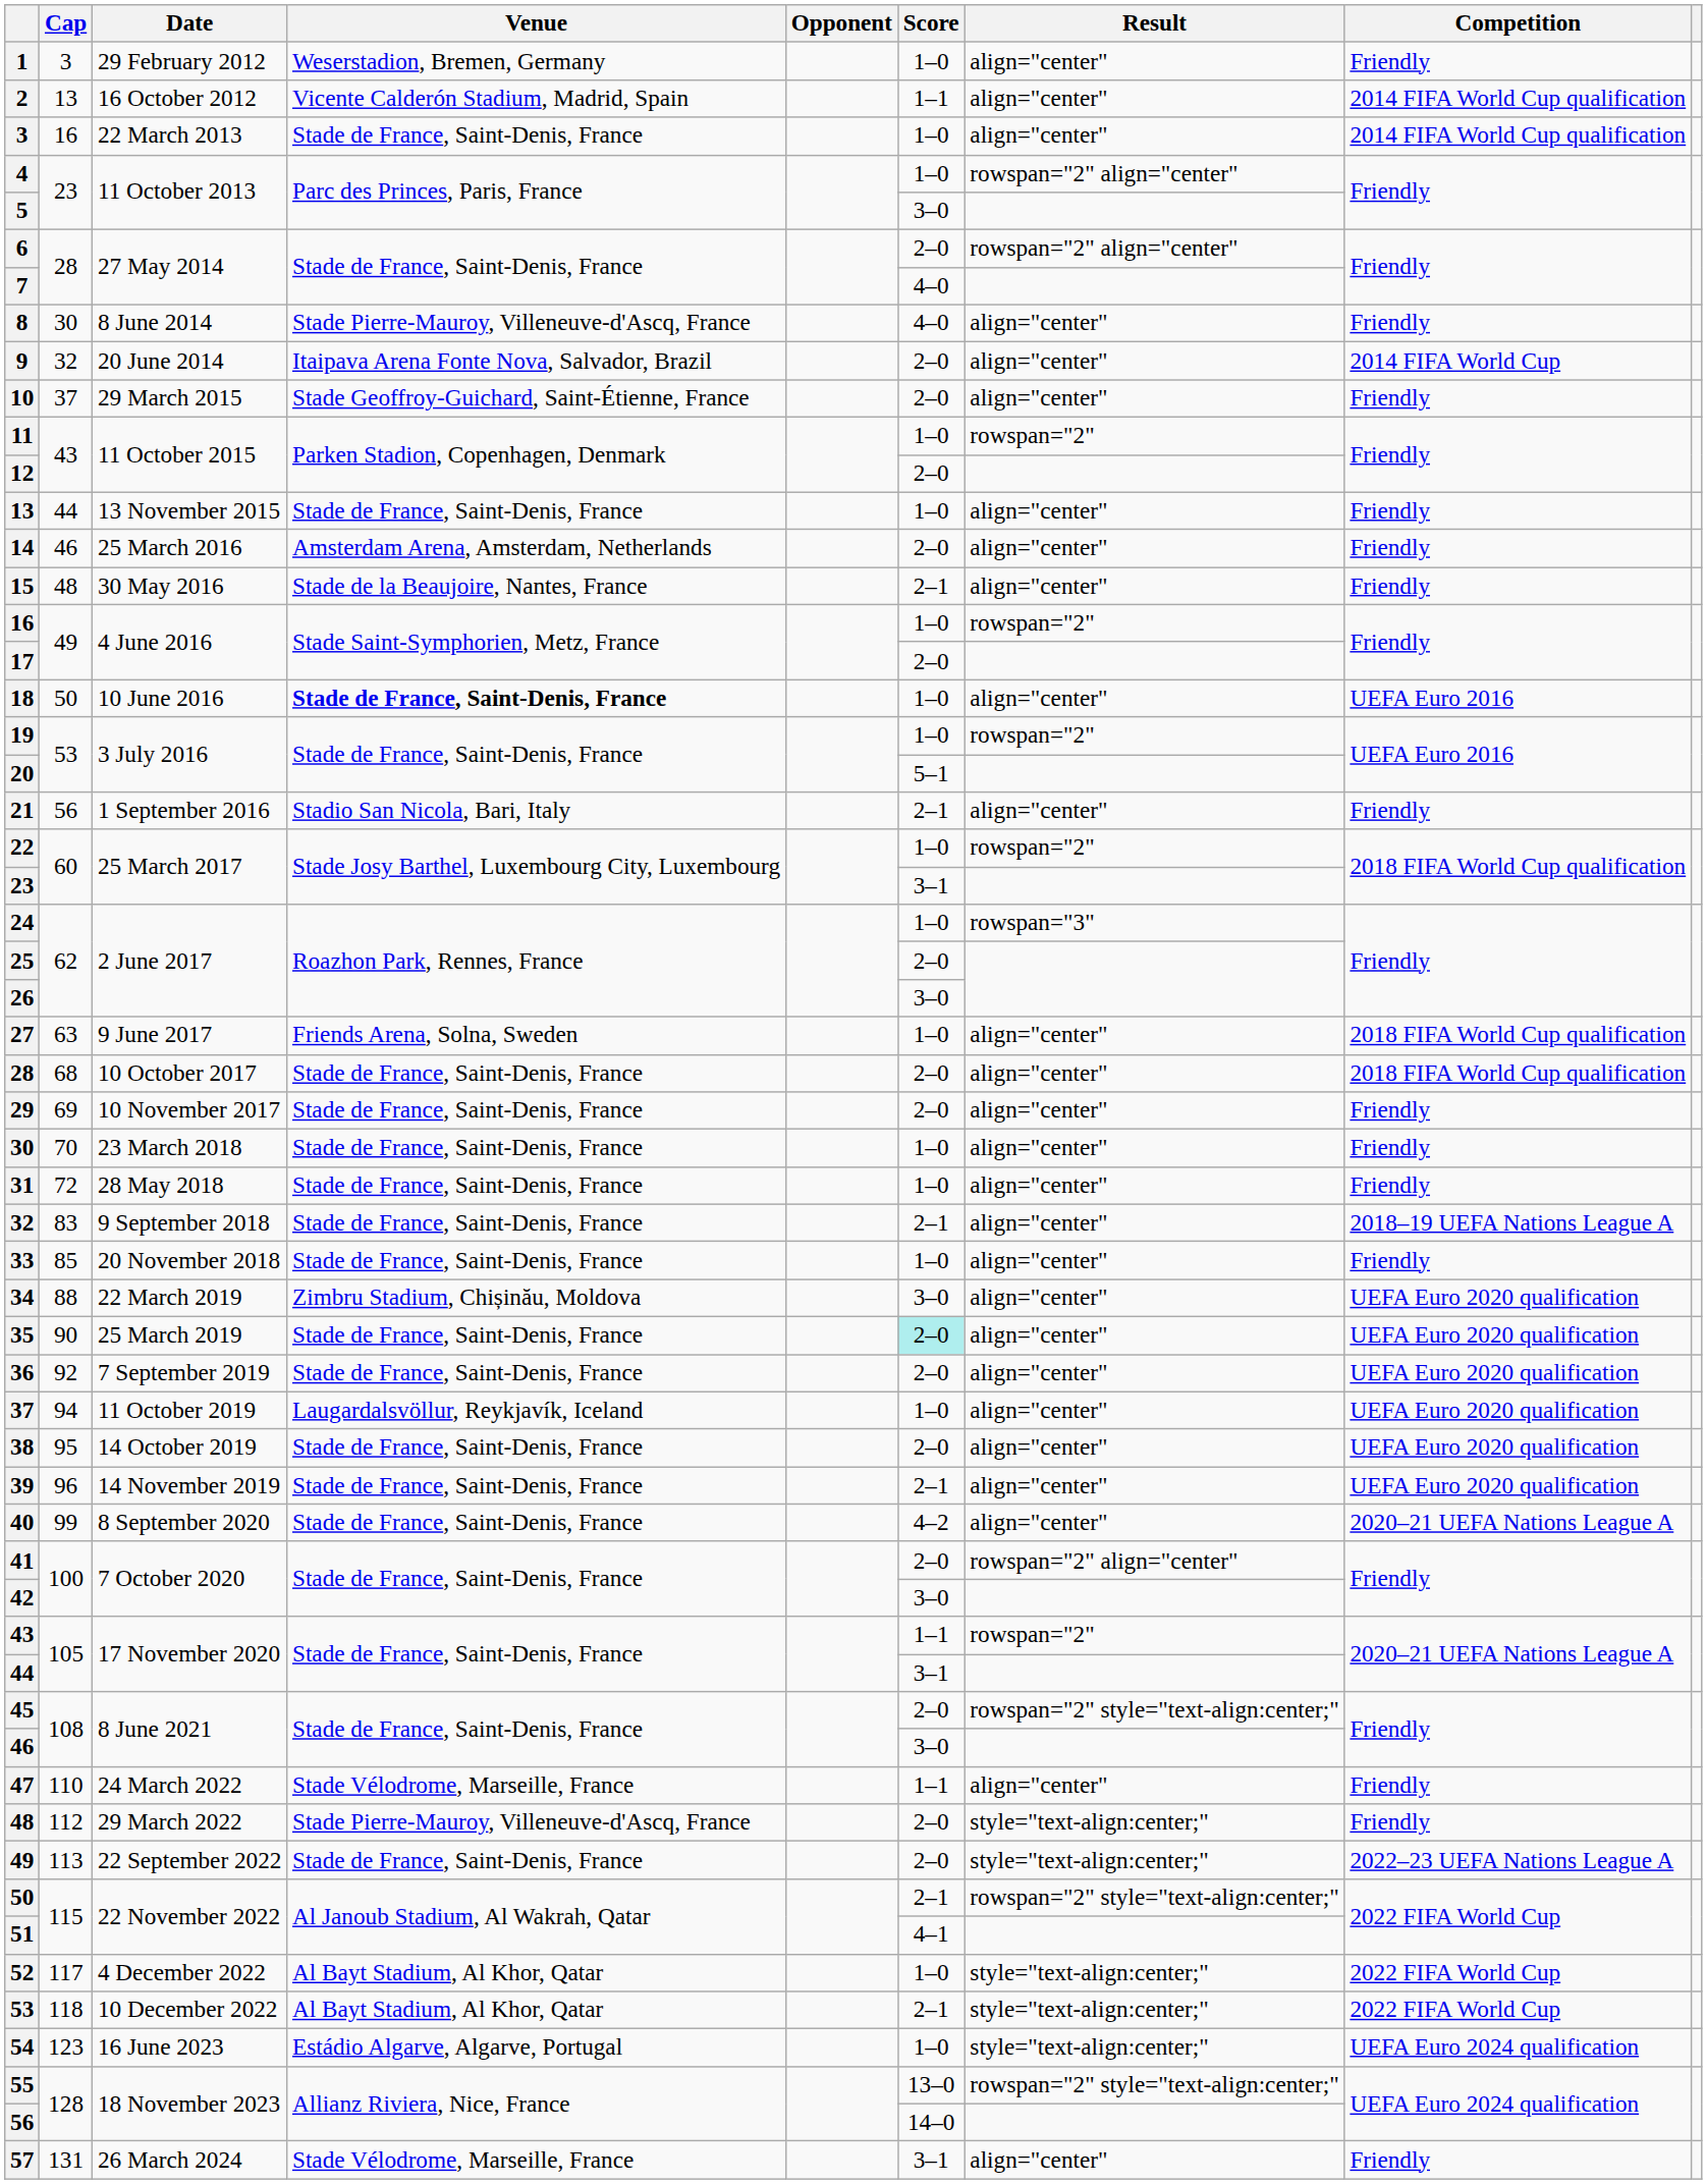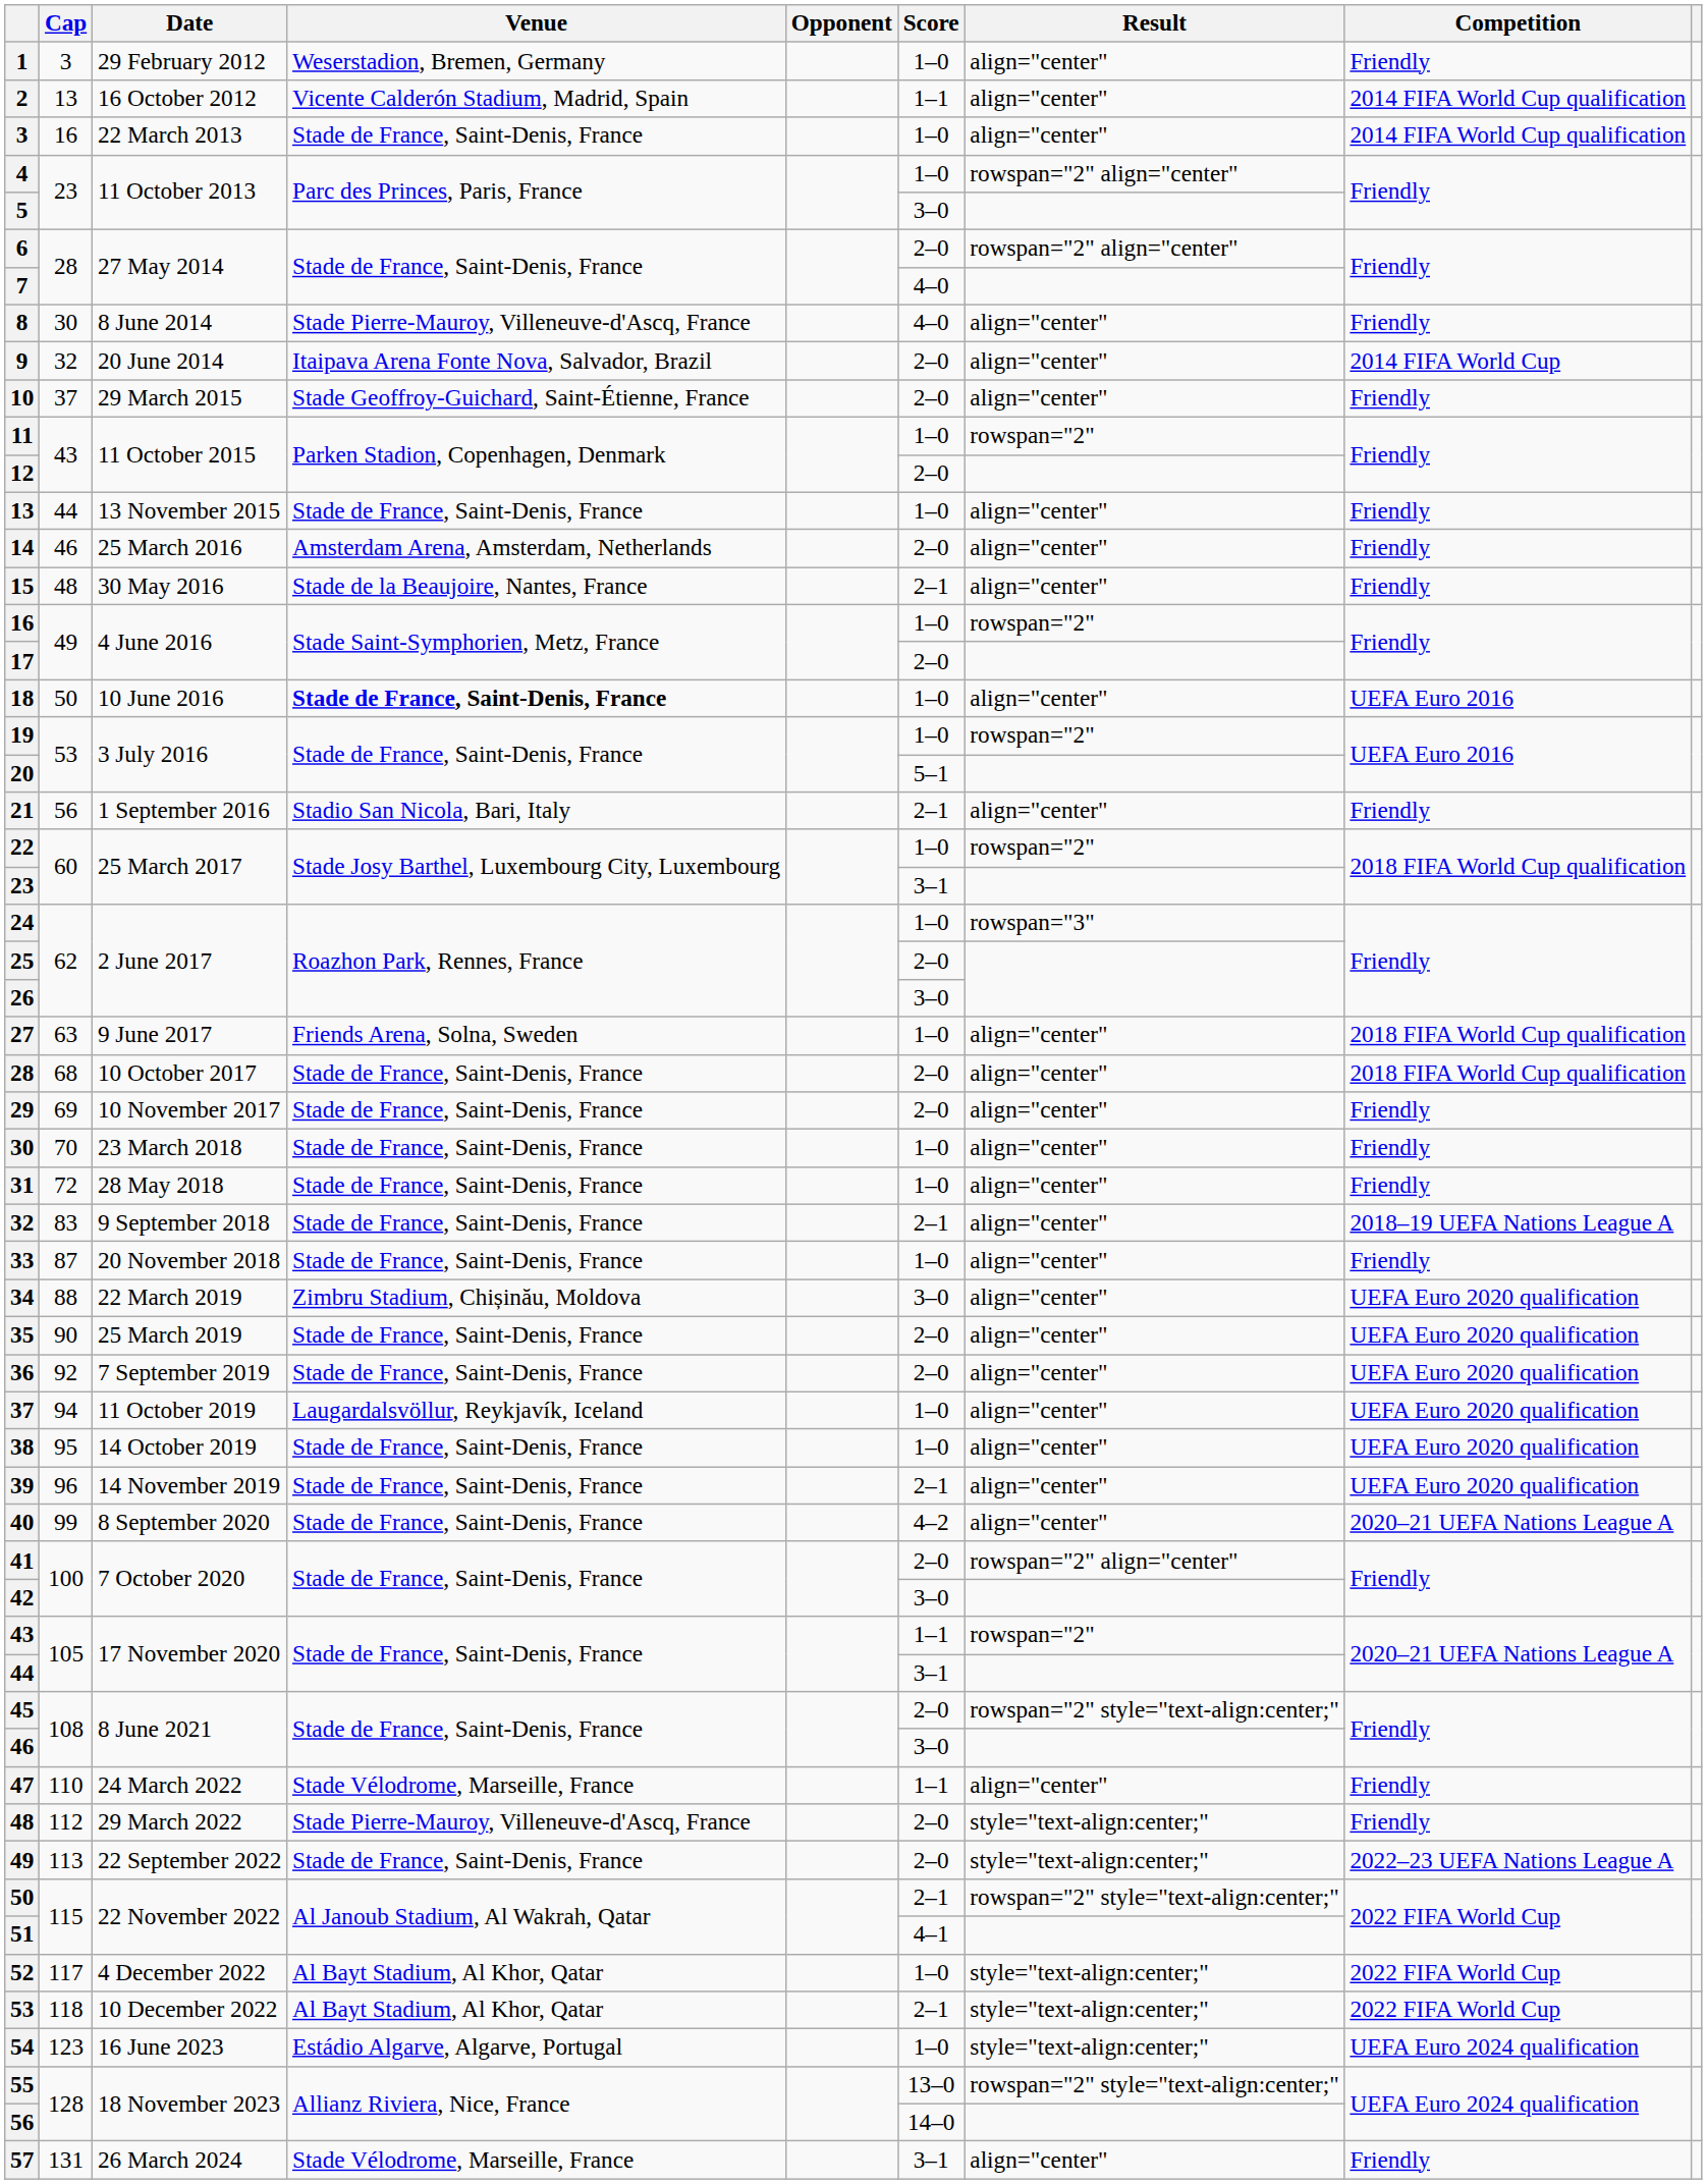33 | Cap: 85 -> 87
35 | Score: paleturquoise background -> no background
38 | Score: 2–0 -> 1–0
